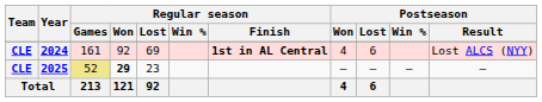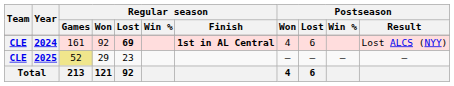2024 | Regular season / Lost: normal -> bold
2025 | Regular season / Won: bold -> normal
